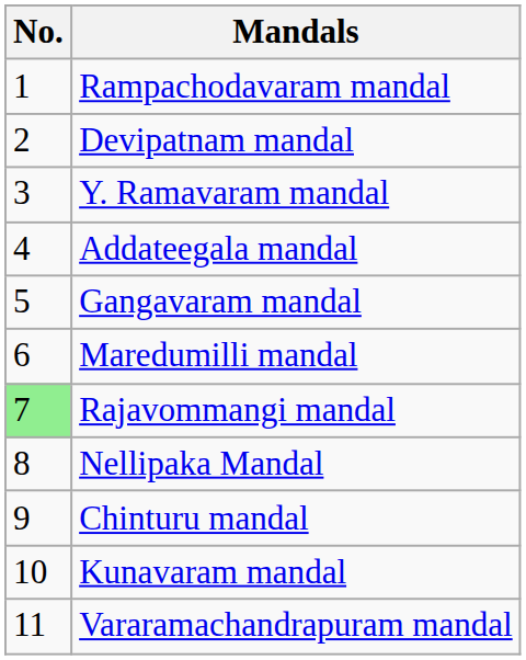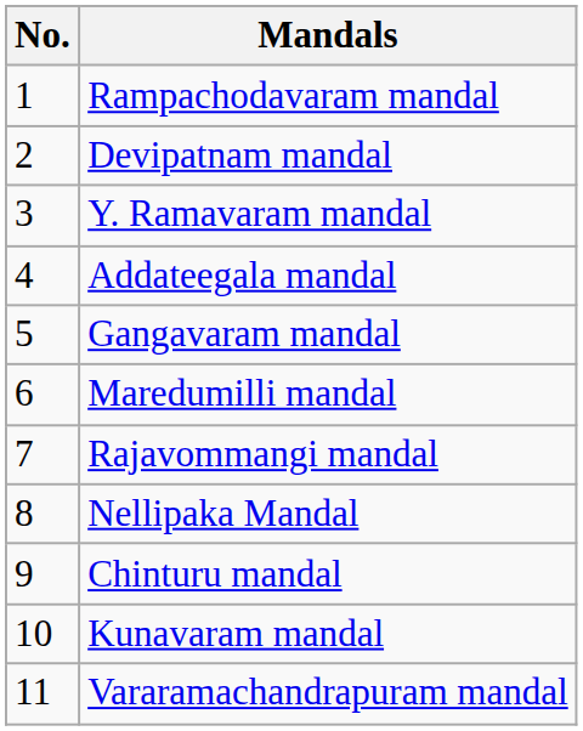Rajavommangi mandal | No.: lightgreen background -> no background
